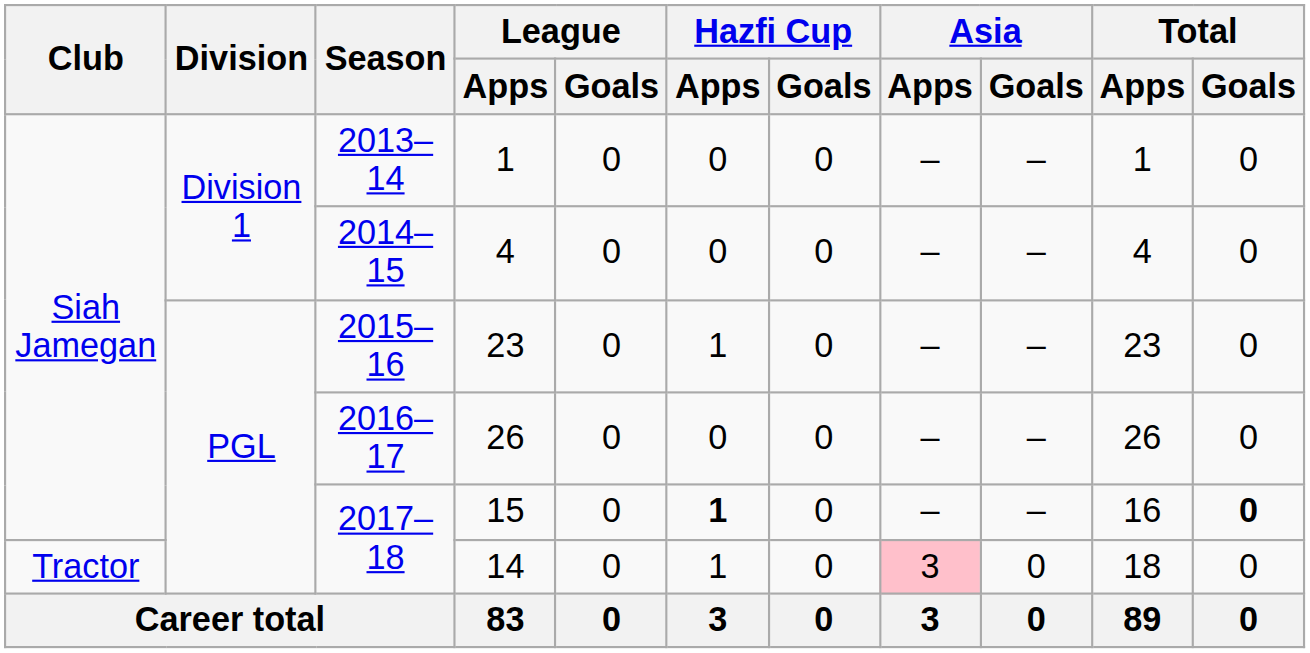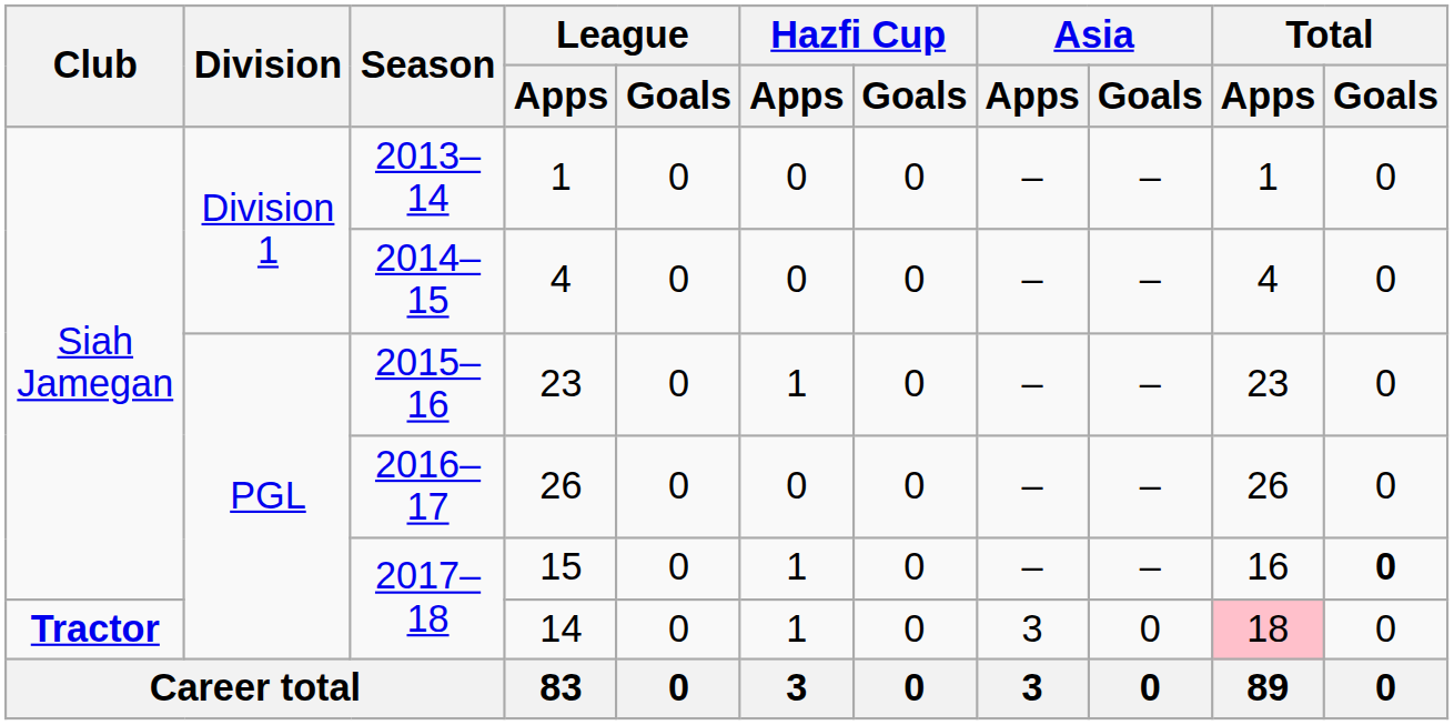15 | Hazfi Cup / Apps: bold -> normal
14 | Club: normal -> bold
14 | Asia / Apps: pink background -> no background
14 | Total / Apps: no background -> pink background
